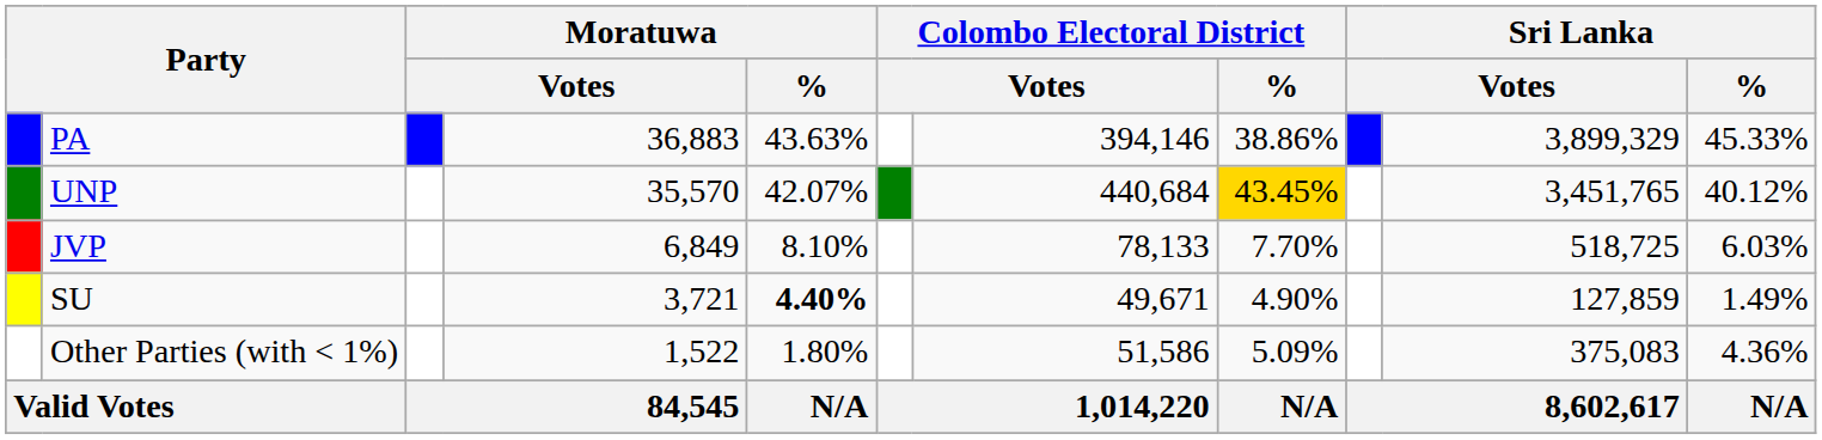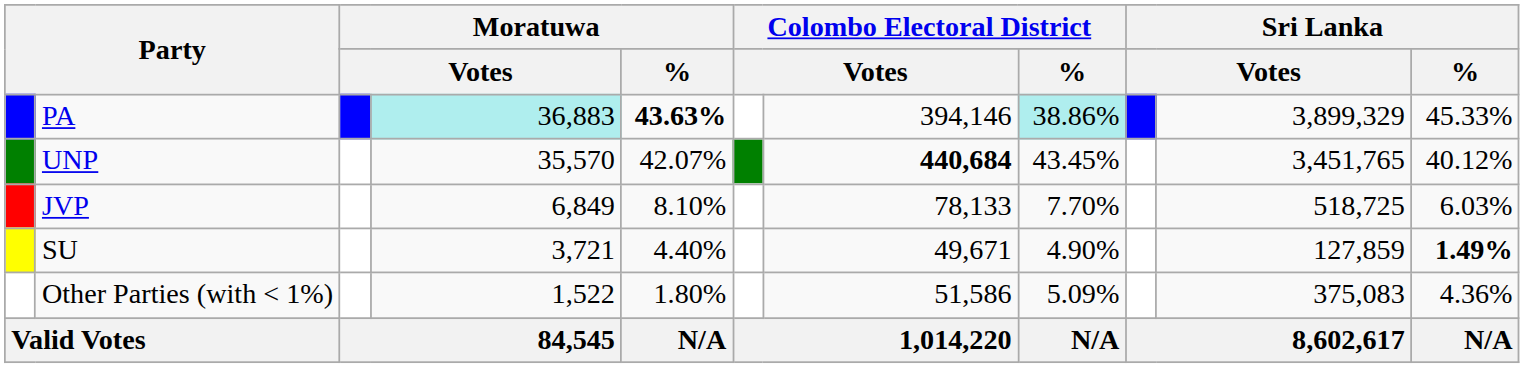PA | column 4: no background -> paleturquoise background
PA | Moratuwa / %: normal -> bold
PA | Colombo Electoral District / %: no background -> paleturquoise background
UNP | column 7: normal -> bold
UNP | Colombo Electoral District / %: gold background -> no background
SU | Moratuwa / %: bold -> normal
SU | Sri Lanka / %: normal -> bold
